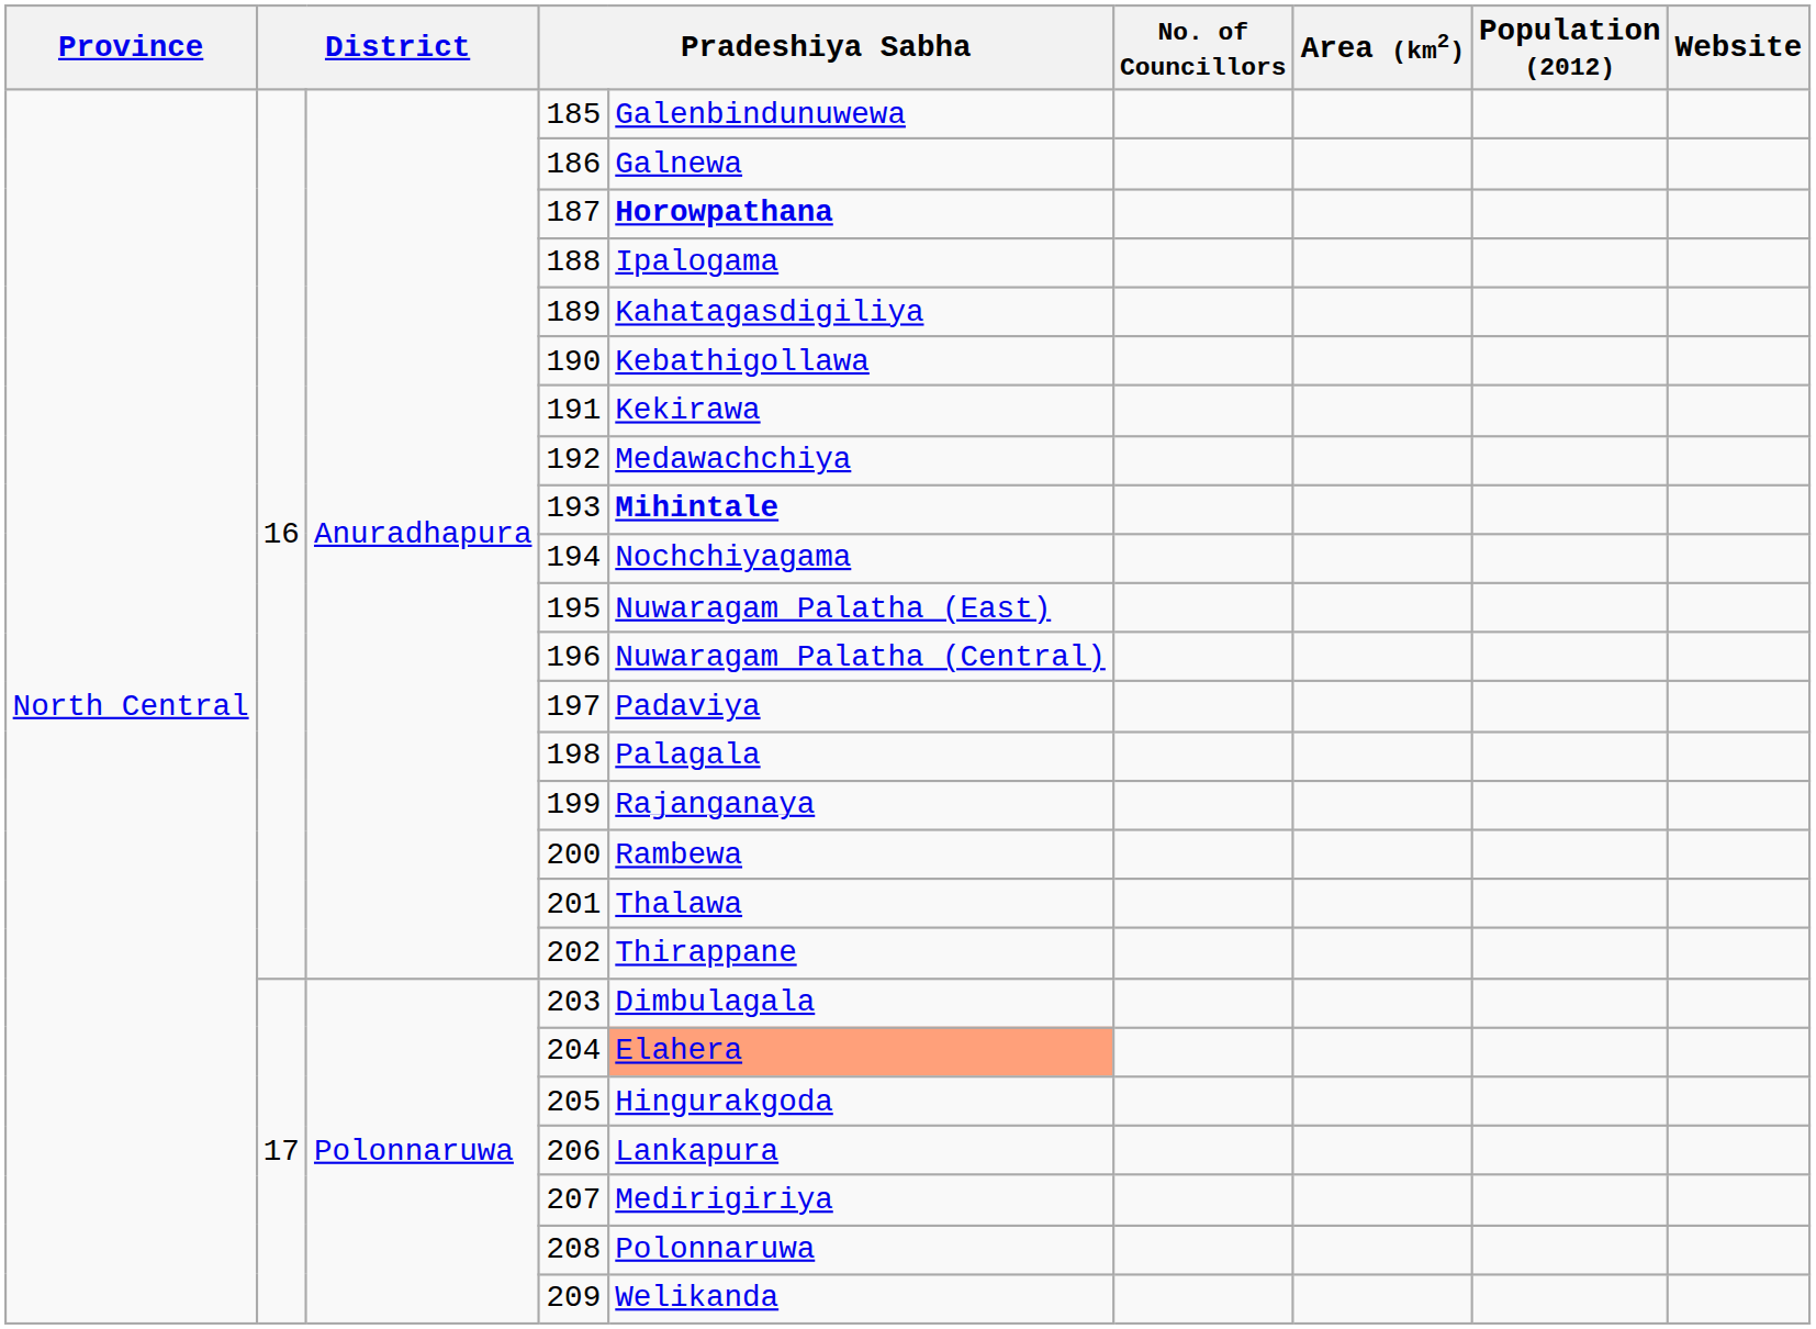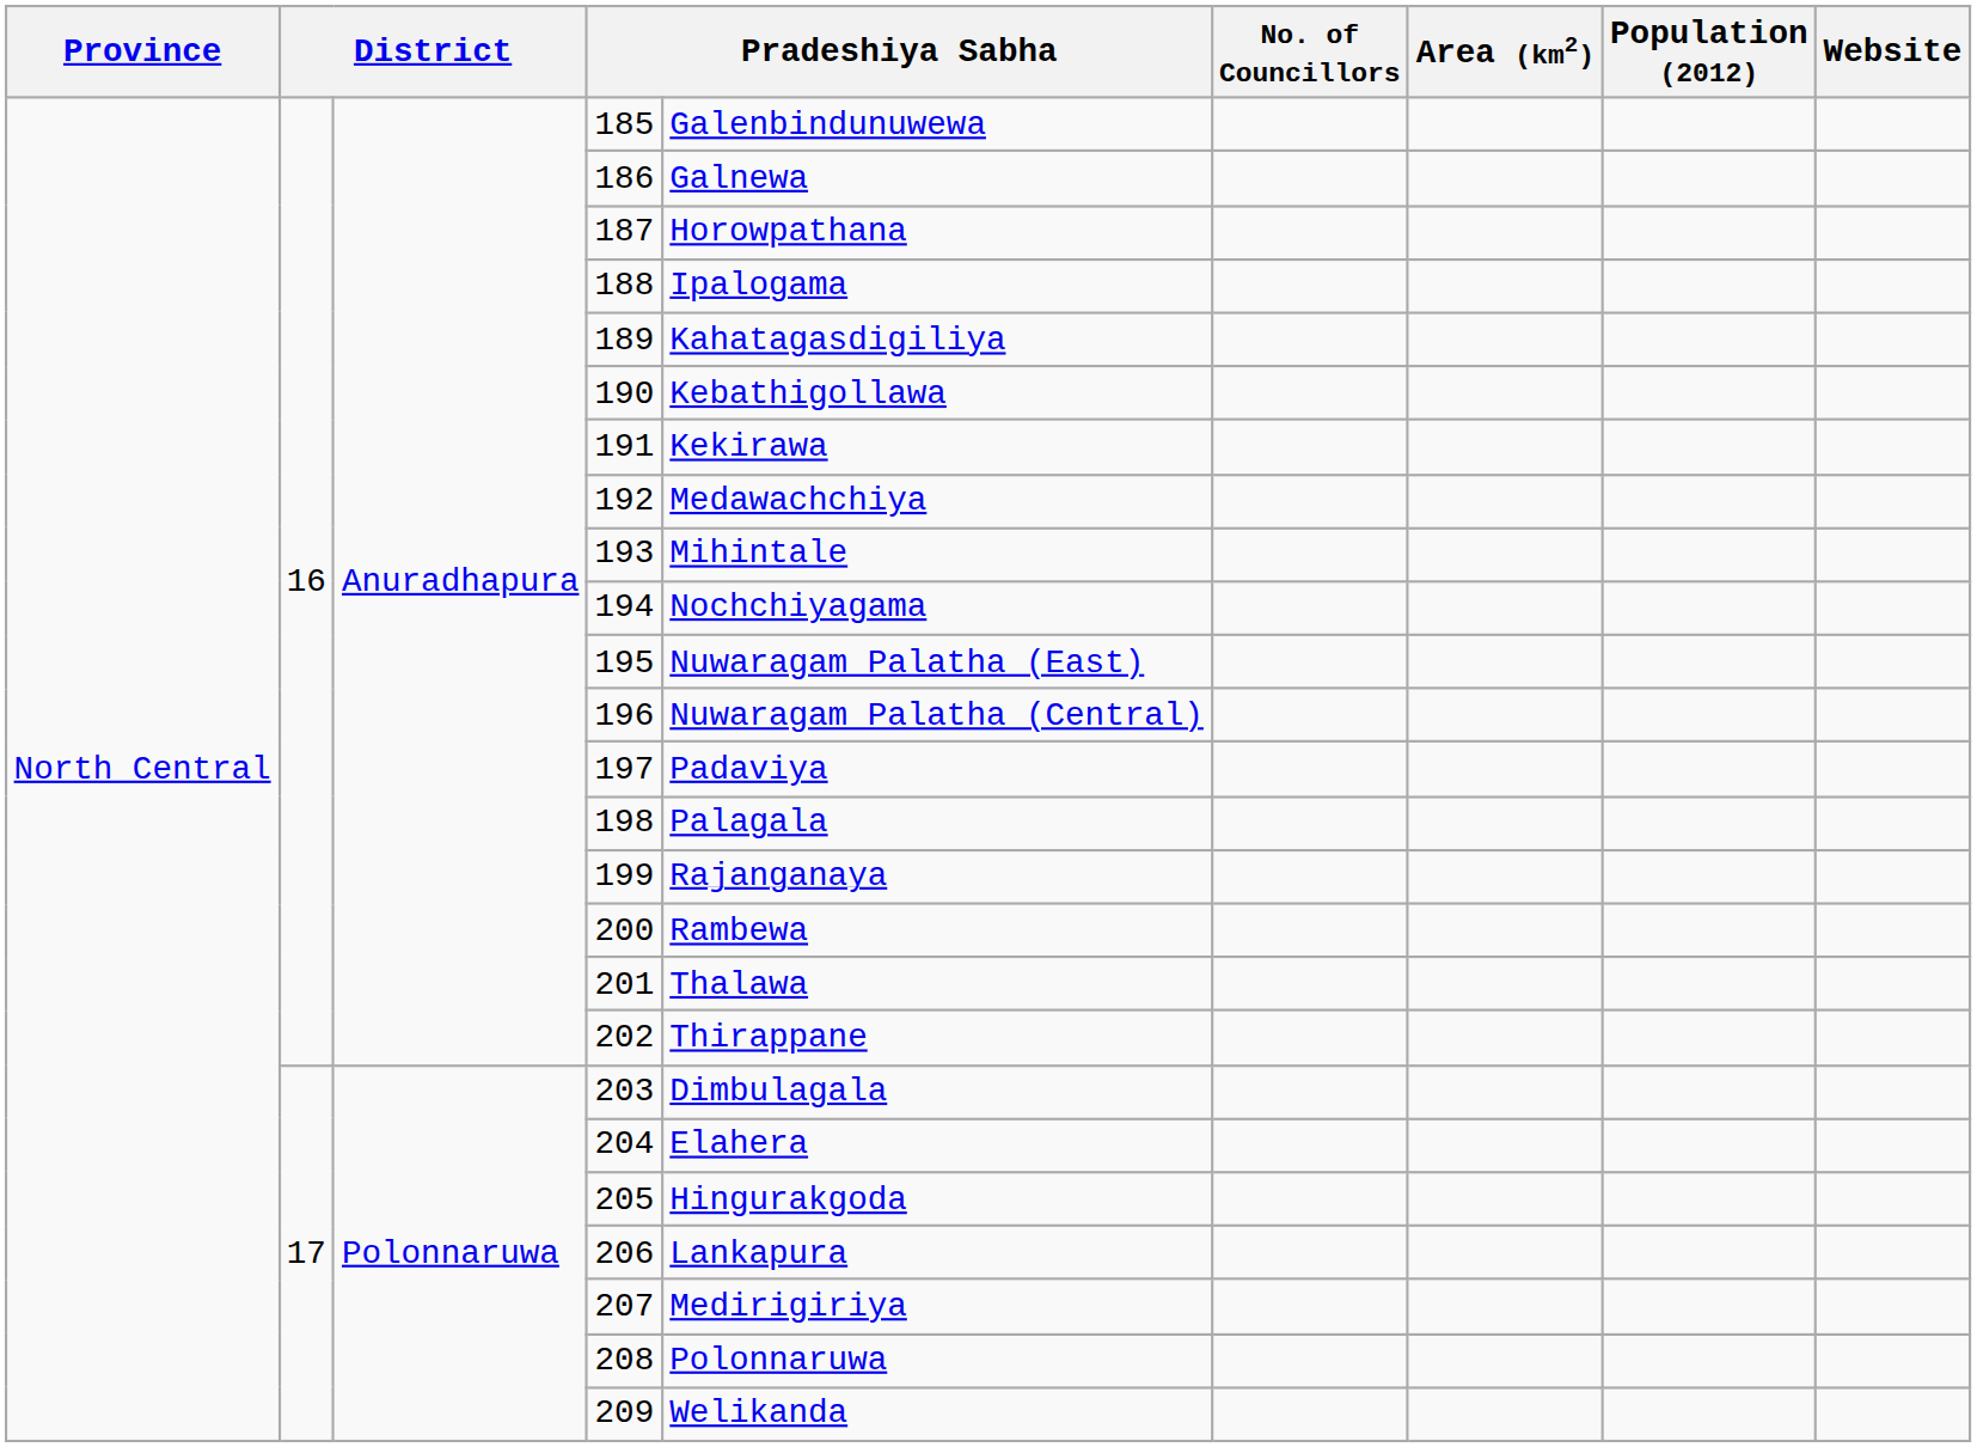187 | column 5: bold -> normal
193 | column 5: bold -> normal
204 | column 5: lightsalmon background -> no background
